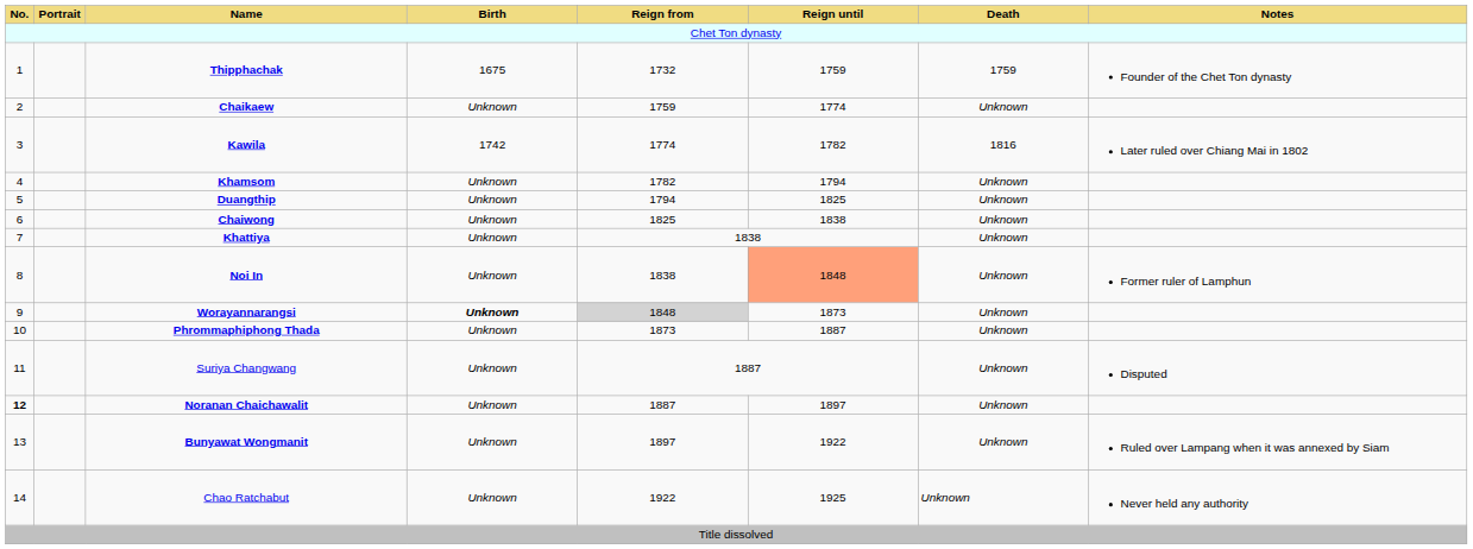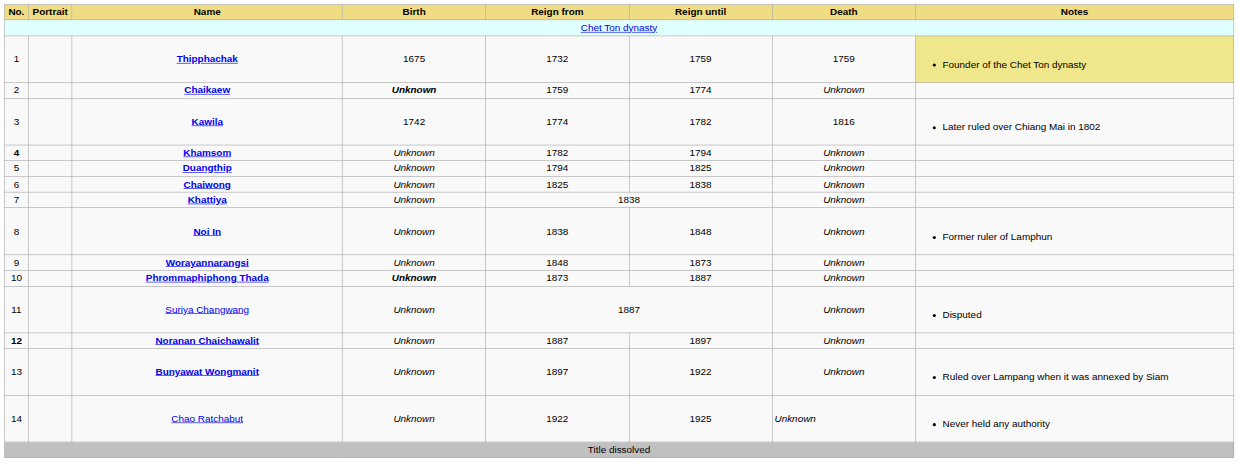Thipphachak | Notes: no background -> khaki background
Chaikaew | Birth: normal -> bold
Khamsom | No.: normal -> bold
Noi In | Reign until: lightsalmon background -> no background
Worayannarangsi | Birth: bold -> normal
Worayannarangsi | Reign from: lightgrey background -> no background
Phrommaphiphong Thada | Birth: normal -> bold
